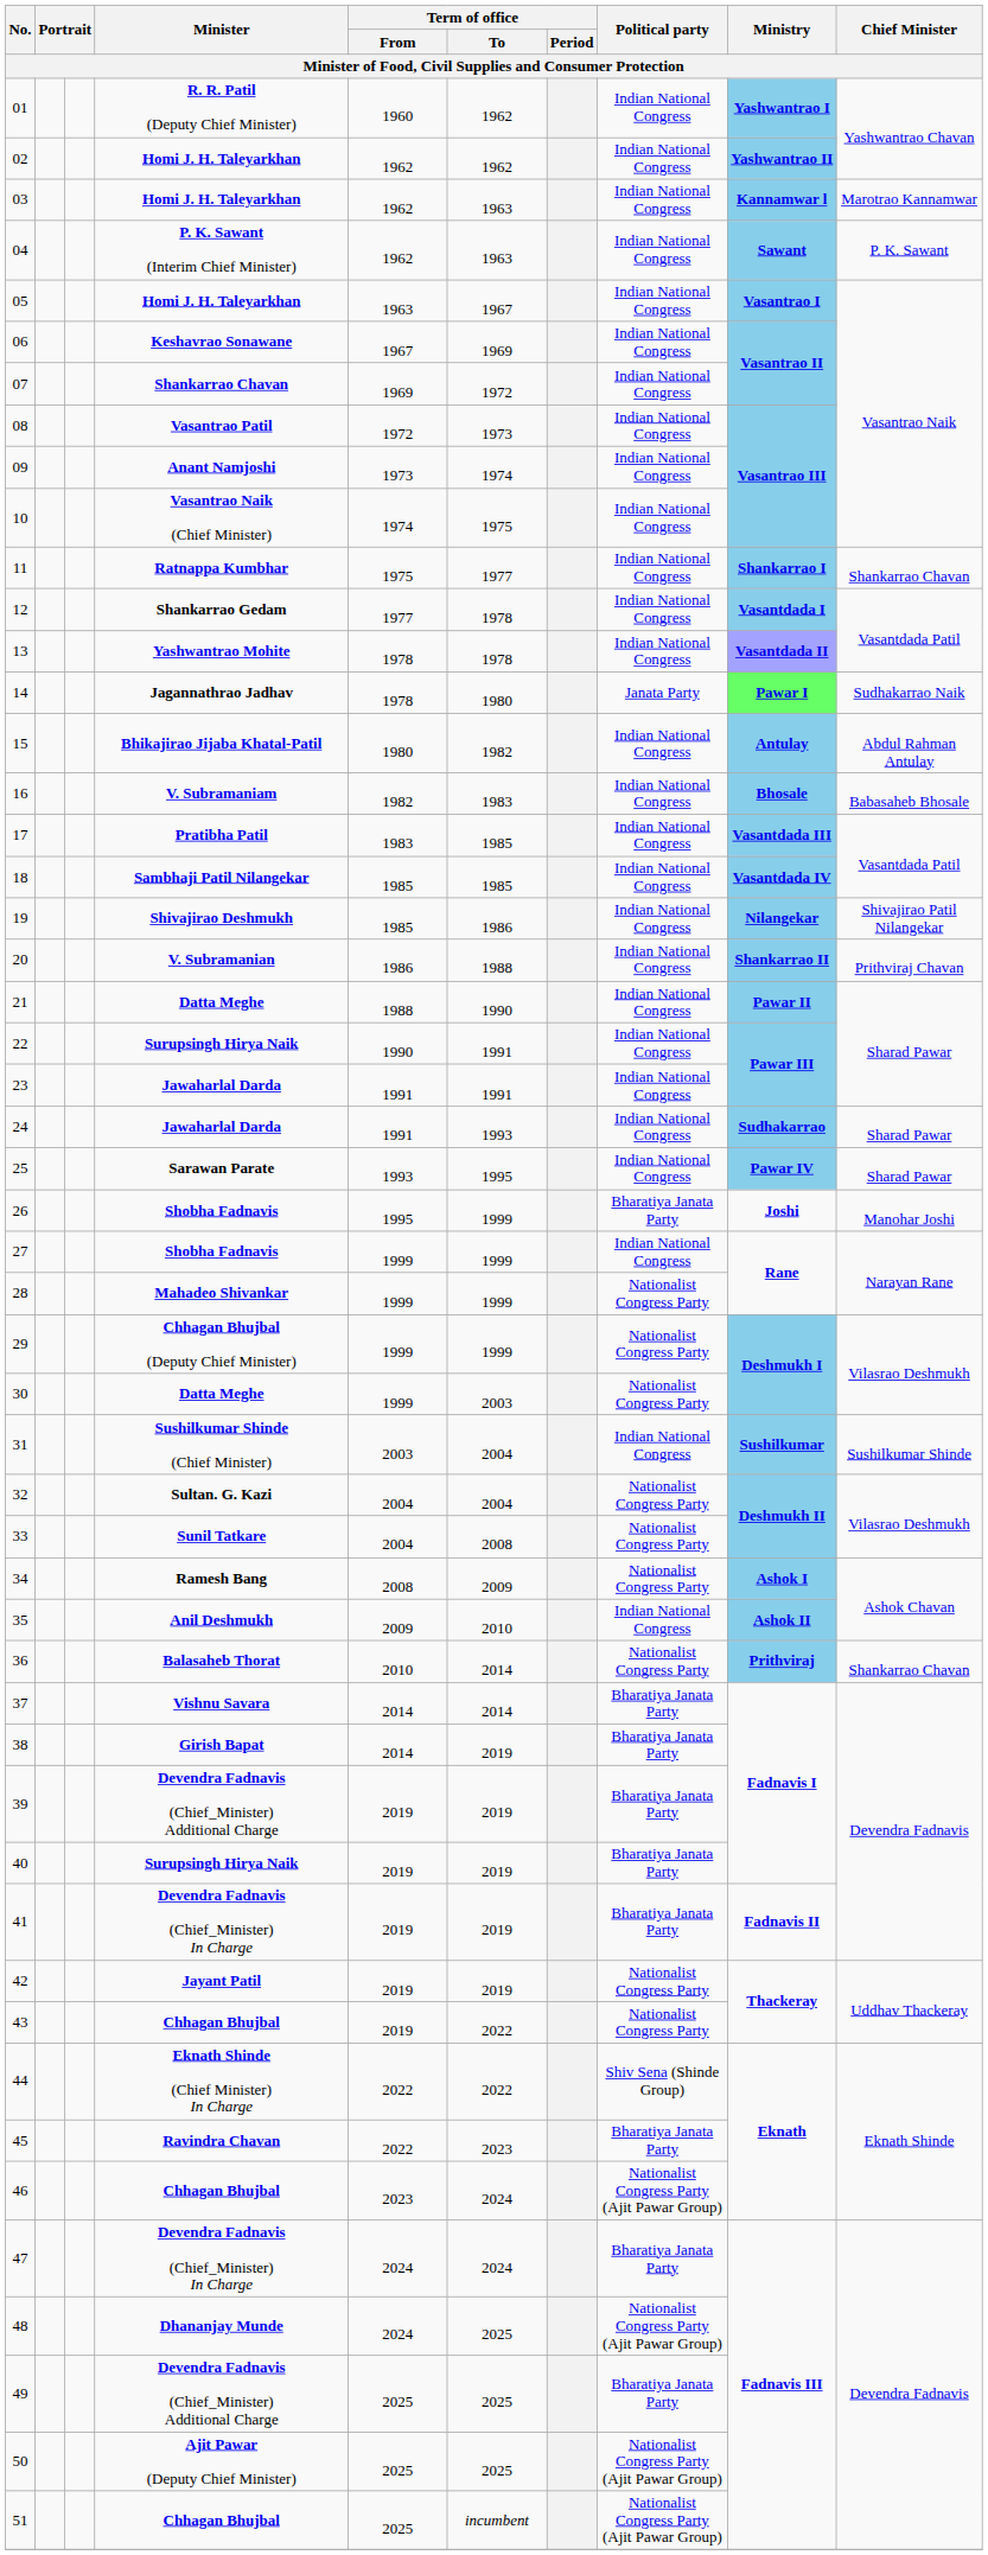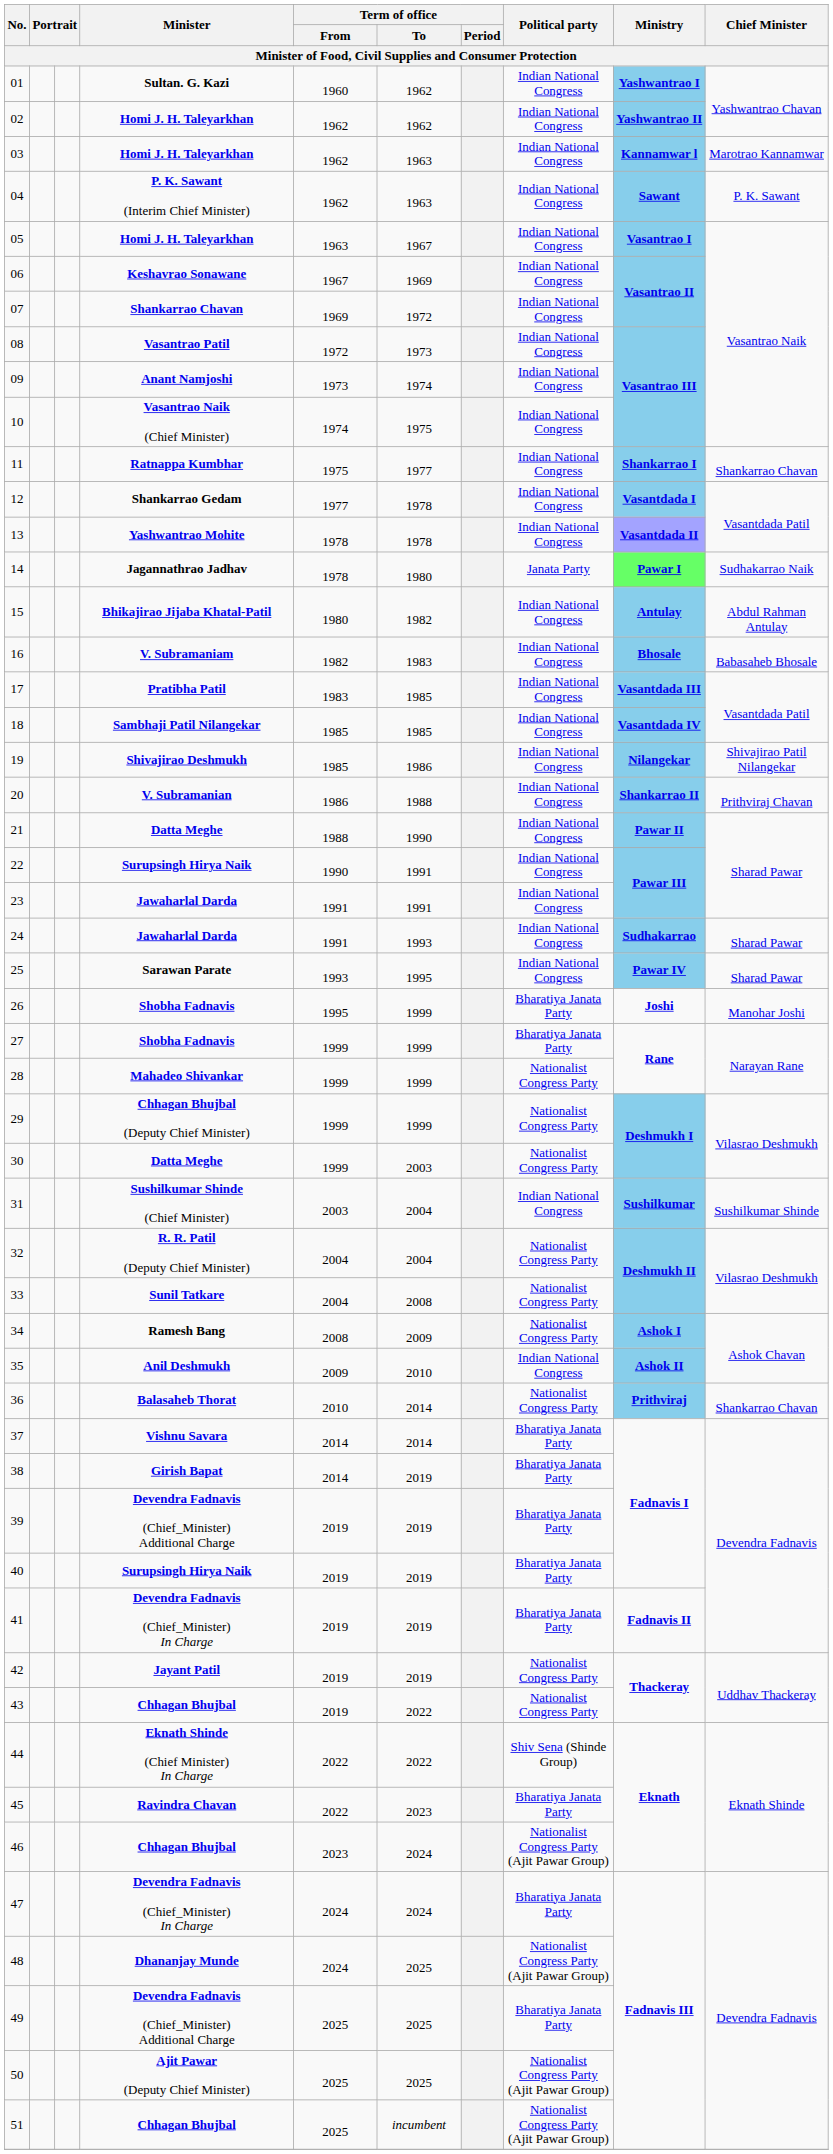01 | Minister: R. R. Patil (Deputy Chief Minister) -> Sultan. G. Kazi
27 | Political party: Indian National Congress -> Bharatiya Janata Party
32 | Minister: Sultan. G. Kazi -> R. R. Patil (Deputy Chief Minister)
